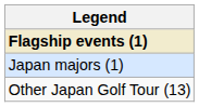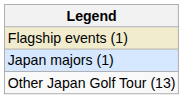row 2 | column 1: bold -> normal
